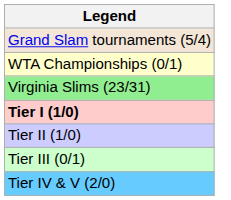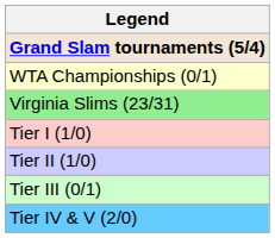row 2 | column 1: normal -> bold
row 5 | column 1: bold -> normal
